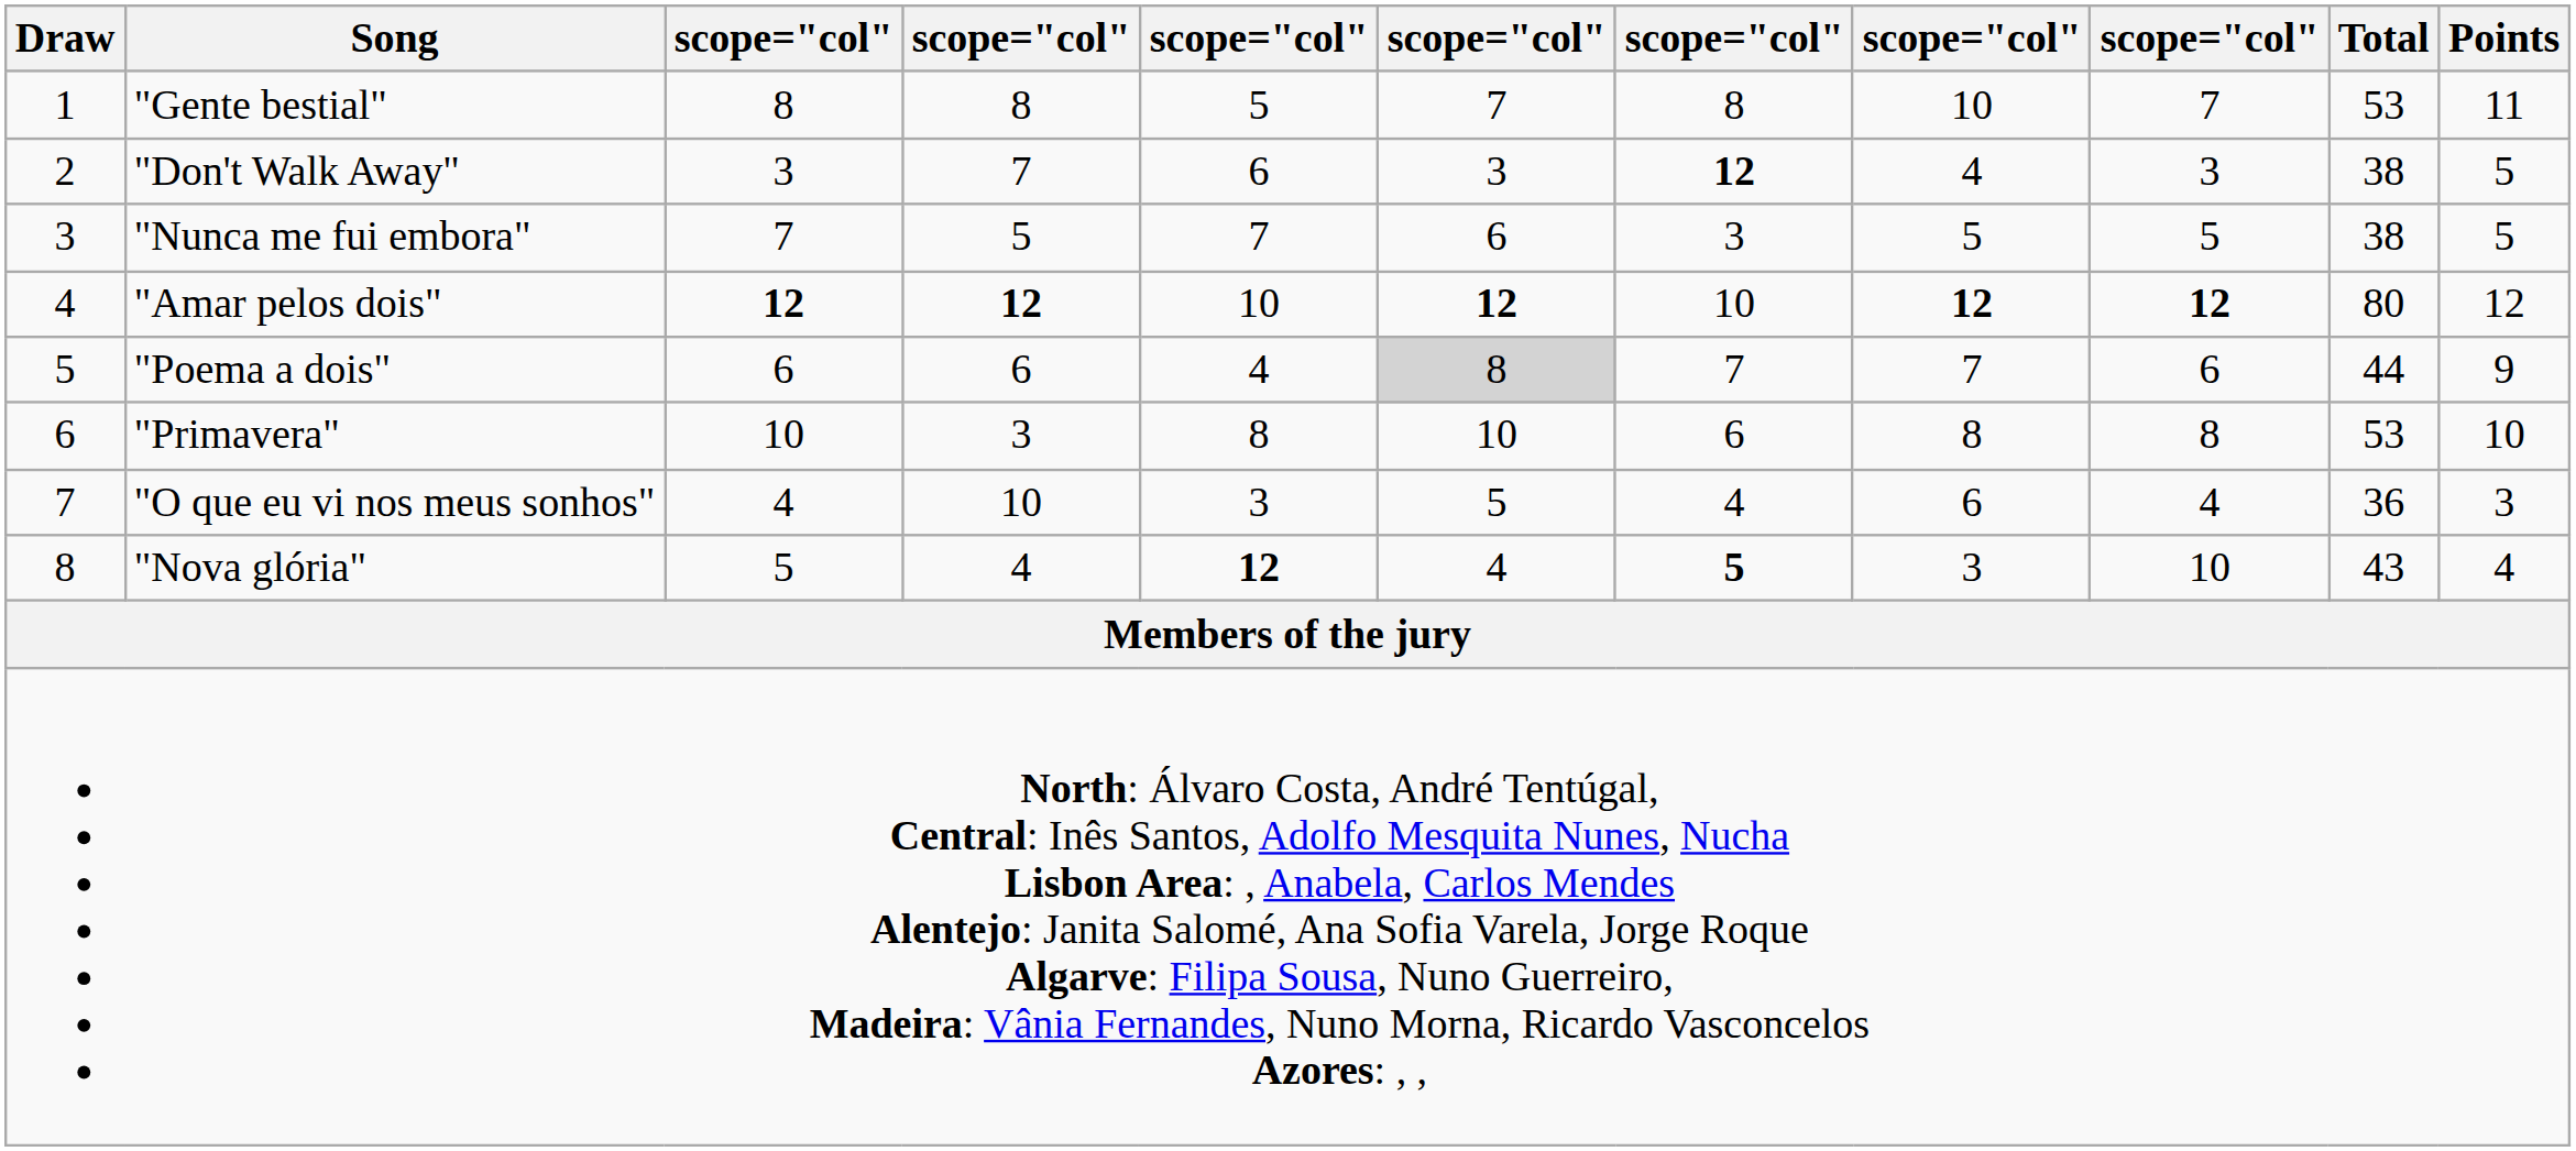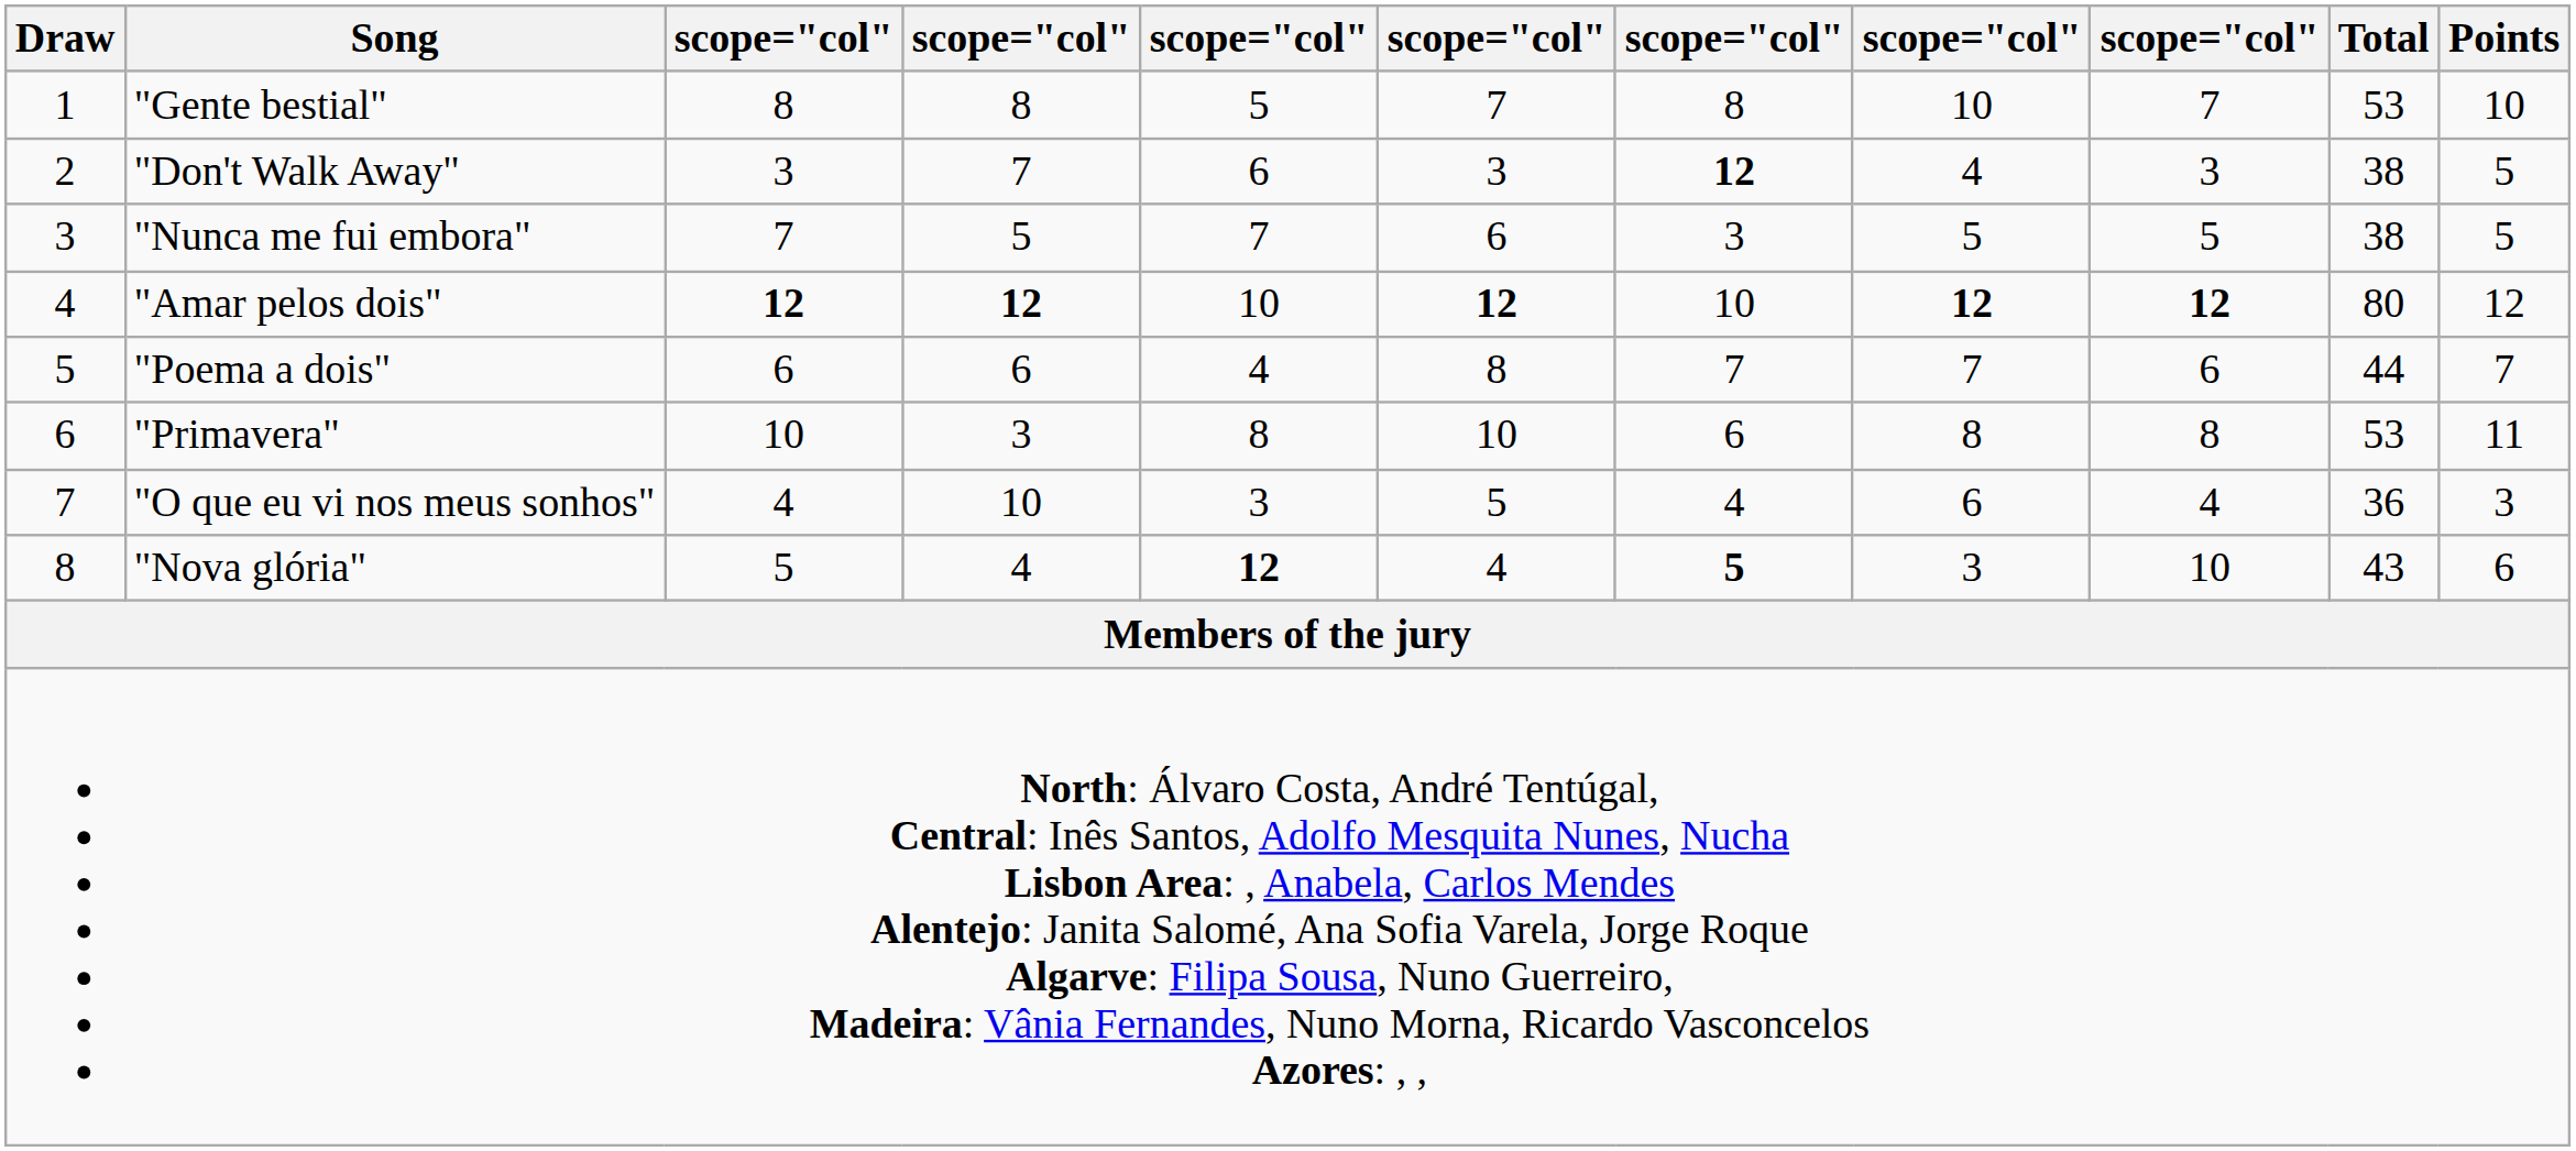"Gente bestial" | Points: 11 -> 10
"Poema a dois" | column 6: lightgrey background -> no background
"Poema a dois" | Points: 9 -> 7
"Primavera" | Points: 10 -> 11
"Nova glória" | Points: 4 -> 6
